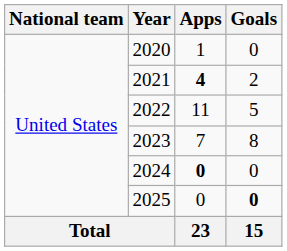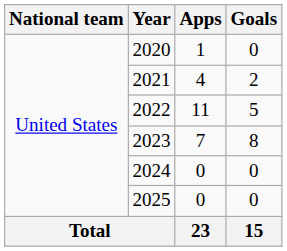2021 | Apps: bold -> normal
2024 | Apps: bold -> normal
2025 | Goals: bold -> normal
